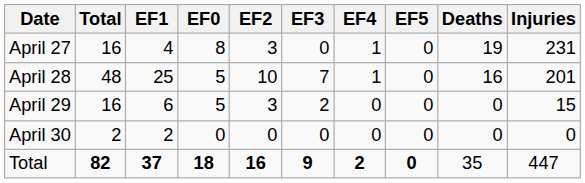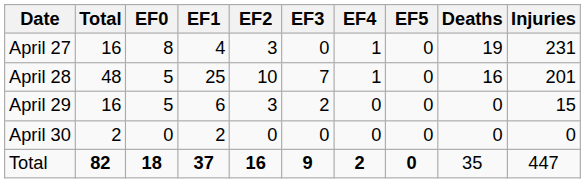columns swapped: EF0 <-> EF1
